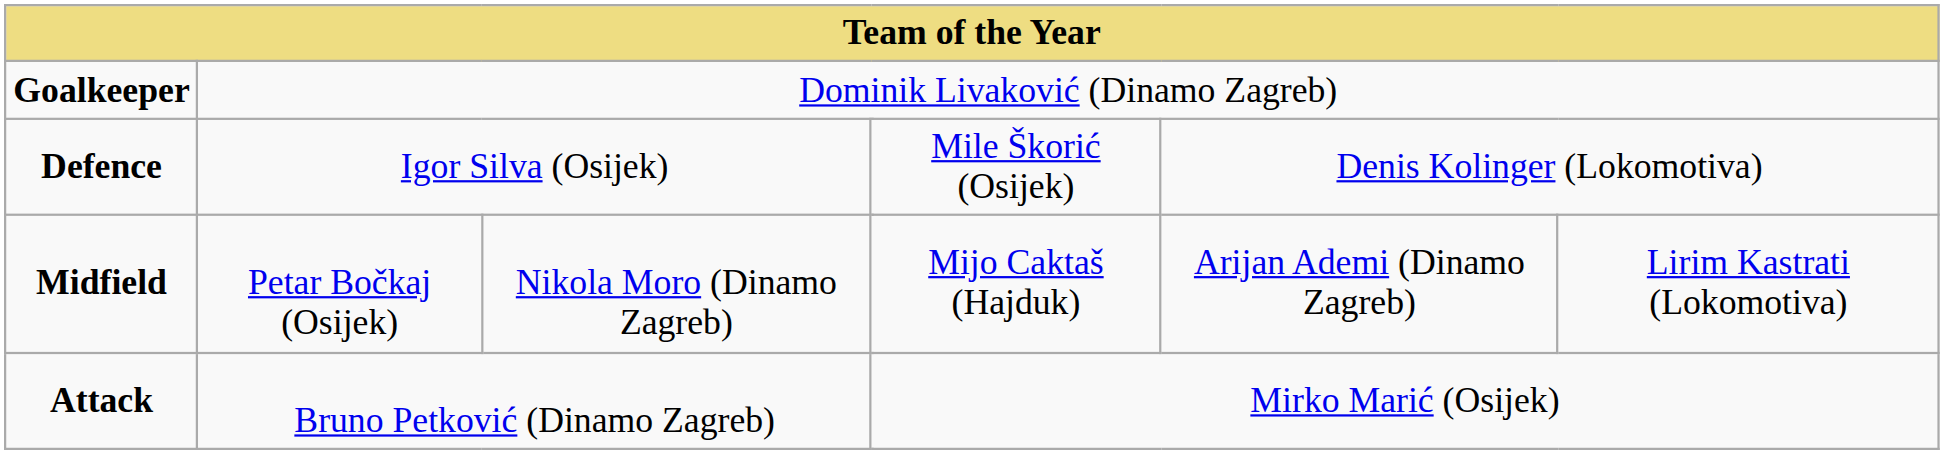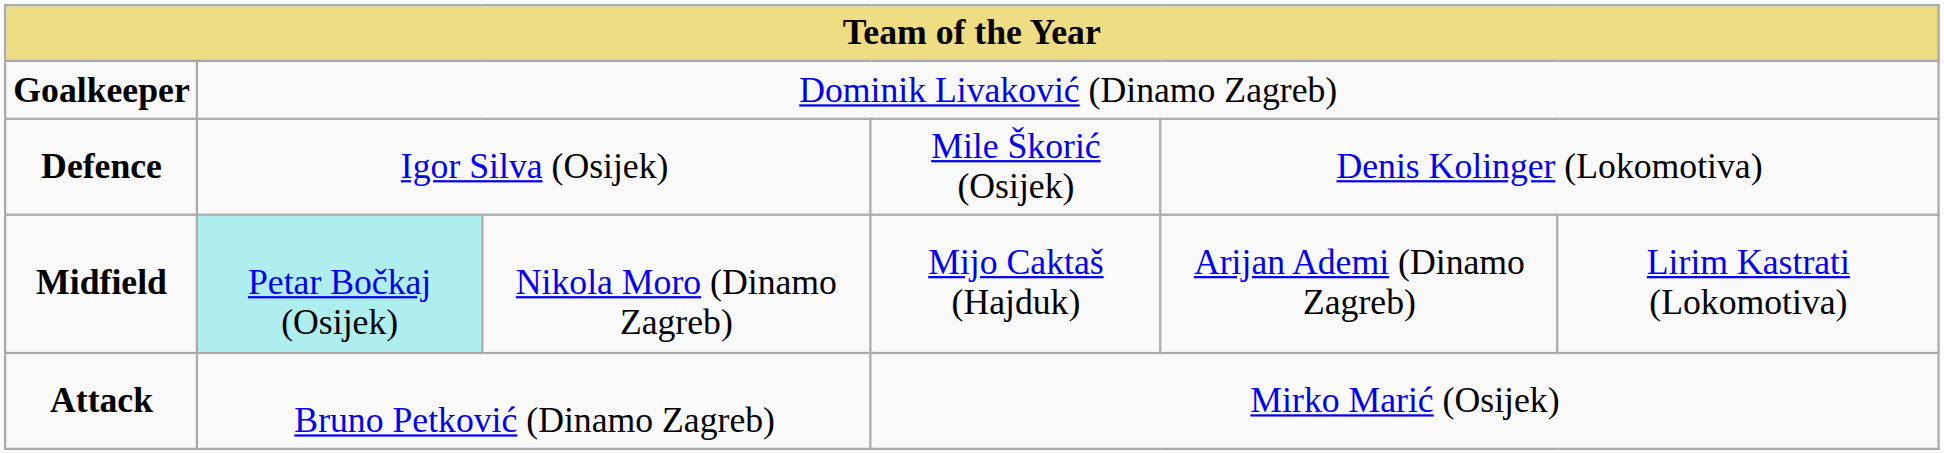Midfield | column 2: no background -> paleturquoise background
